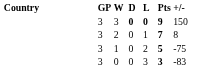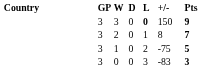columns swapped: +/- <-> Pts
row 2 | D: bold -> normal
